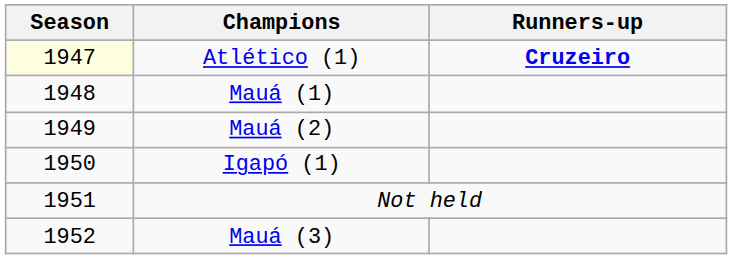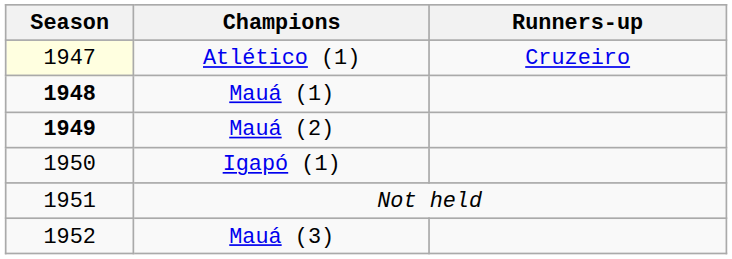Atlético (1) | Runners-up: bold -> normal
Mauá (1) | Season: normal -> bold
Mauá (2) | Season: normal -> bold
